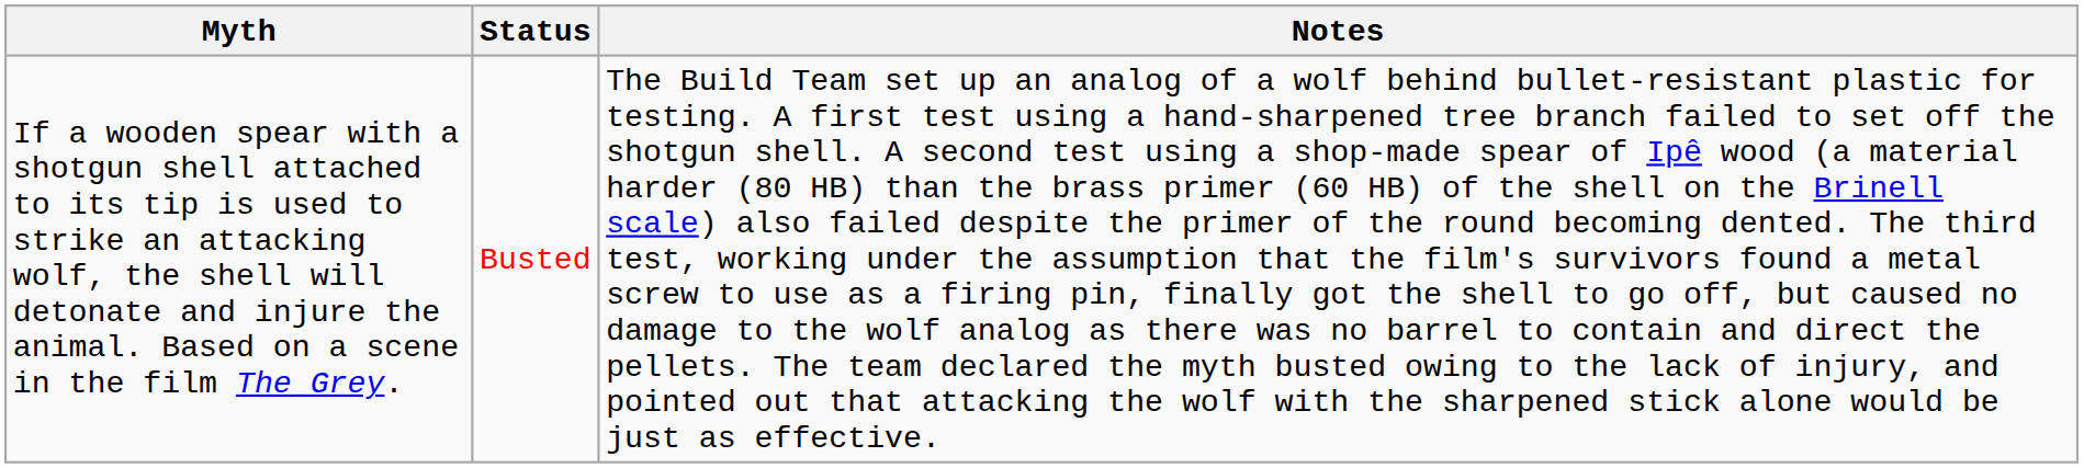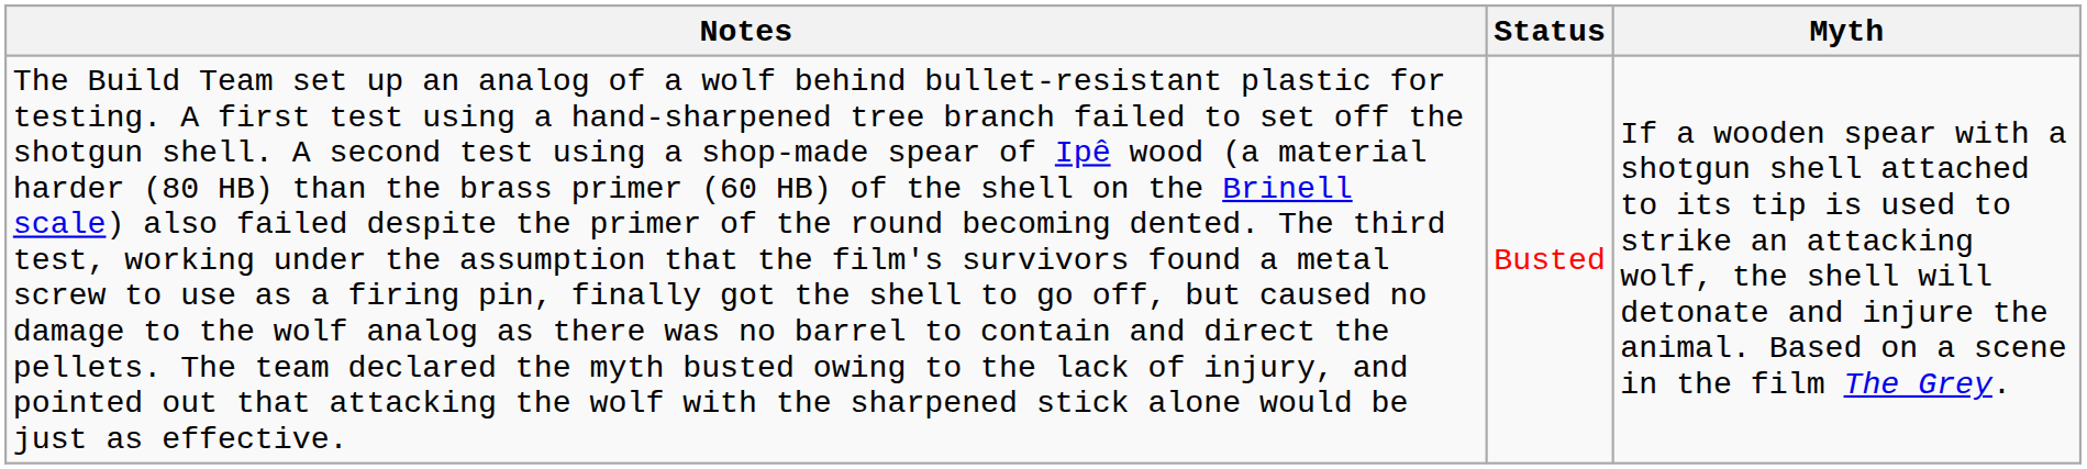columns swapped: Myth <-> Notes
